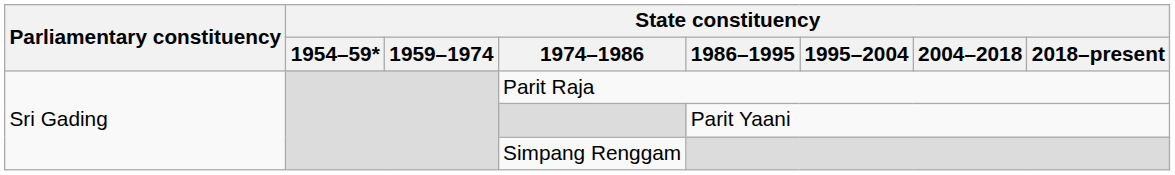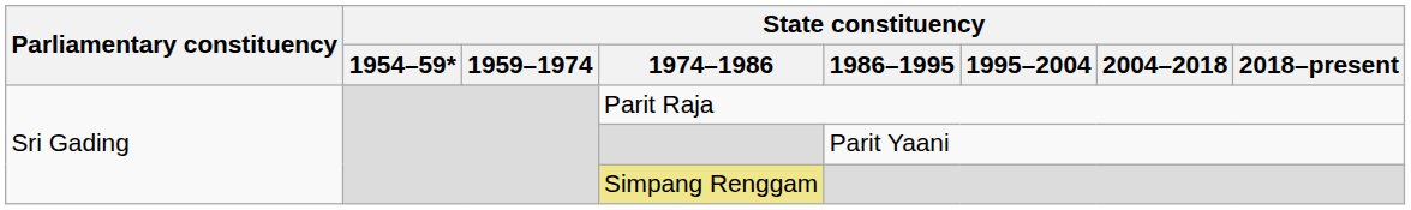Simpang Renggam | State constituency / 1974–1986: no background -> khaki background
